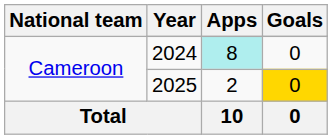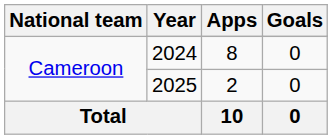2024 | Apps: paleturquoise background -> no background
2025 | Goals: gold background -> no background
